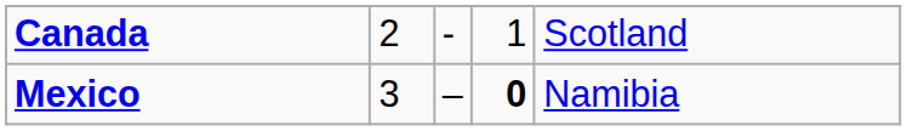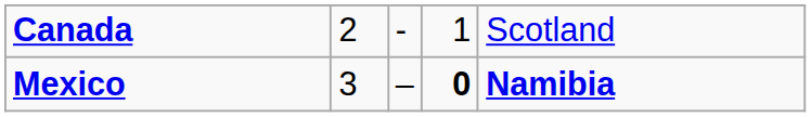Mexico | column 5: normal -> bold
